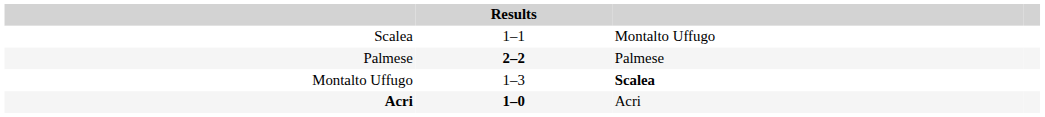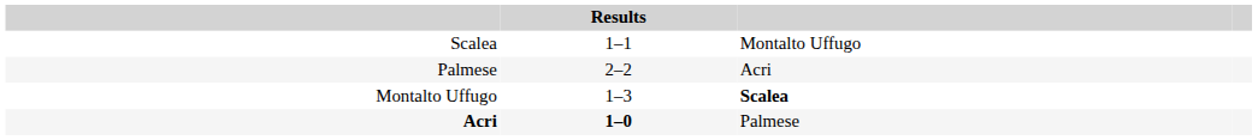row 3 | Results: bold -> normal
row 3 | column 3: Palmese -> Acri
row 5 | column 3: Acri -> Palmese
